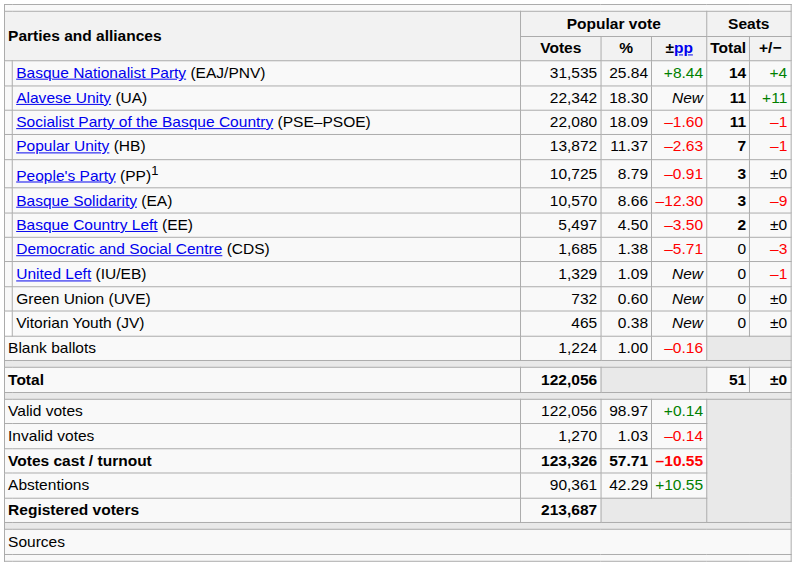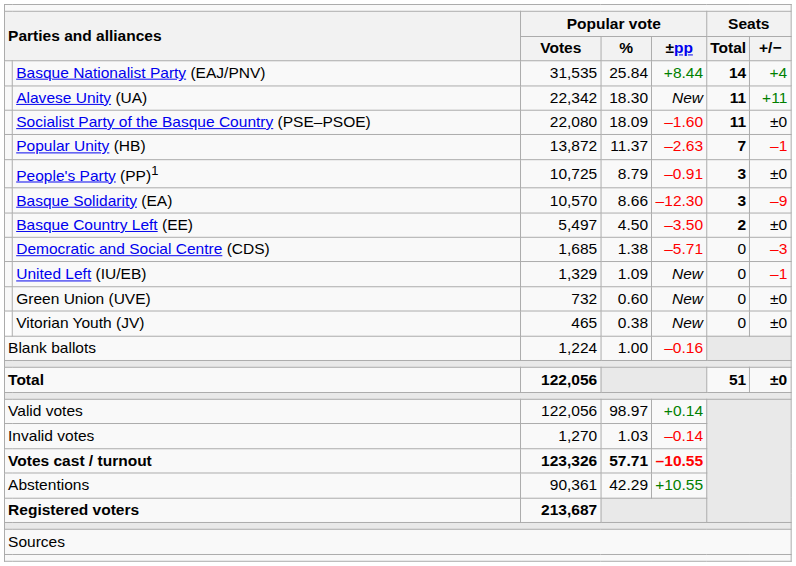Socialist Party of the Basque Country (PSE–PSOE) | column 7: –1 -> ±0
